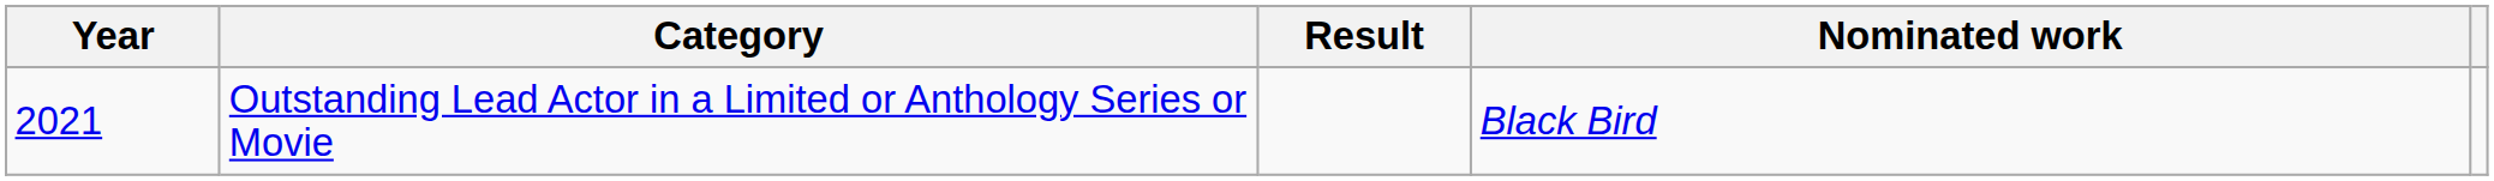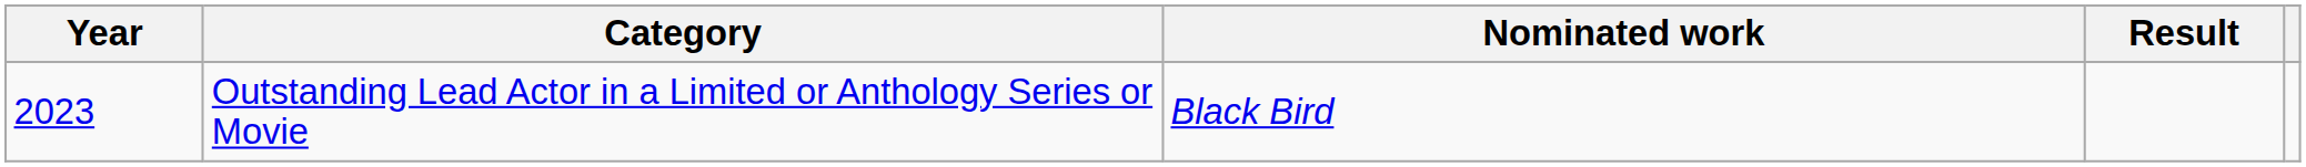columns swapped: Nominated work <-> Result
row 2 | Year: 2021 -> 2023
